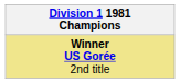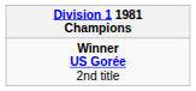row 2 | column 1: khaki background -> no background
